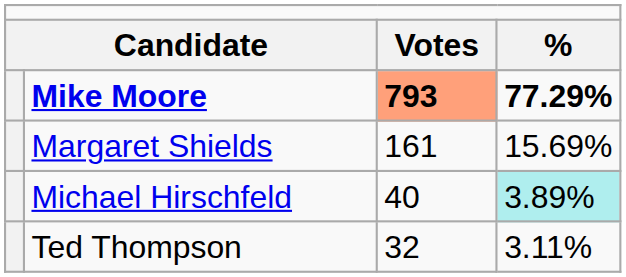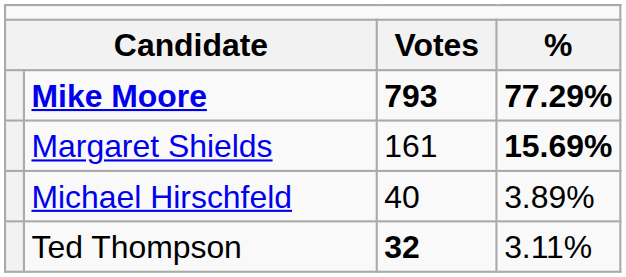Mike Moore | column 3: lightsalmon background -> no background
Margaret Shields | column 4: normal -> bold
Michael Hirschfeld | column 4: paleturquoise background -> no background
Ted Thompson | column 3: normal -> bold
